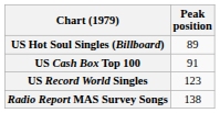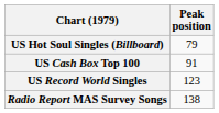US Hot Soul Singles (Billboard) | Peak position: 89 -> 79
